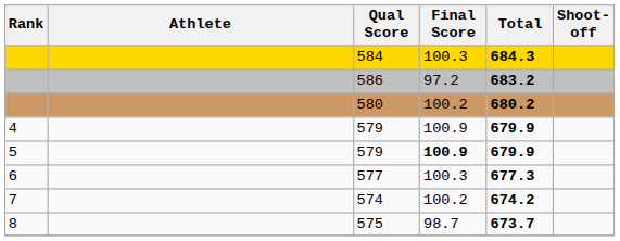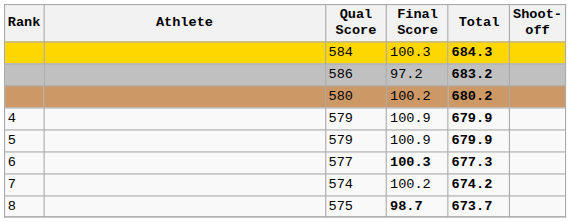5 / 579 | Final Score: bold -> normal
577 | Final Score: normal -> bold
575 | Final Score: normal -> bold
